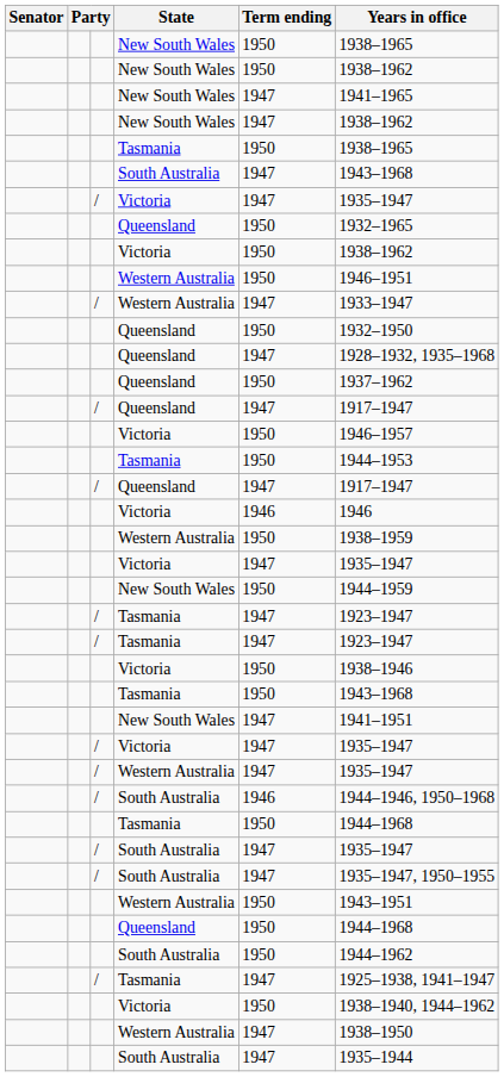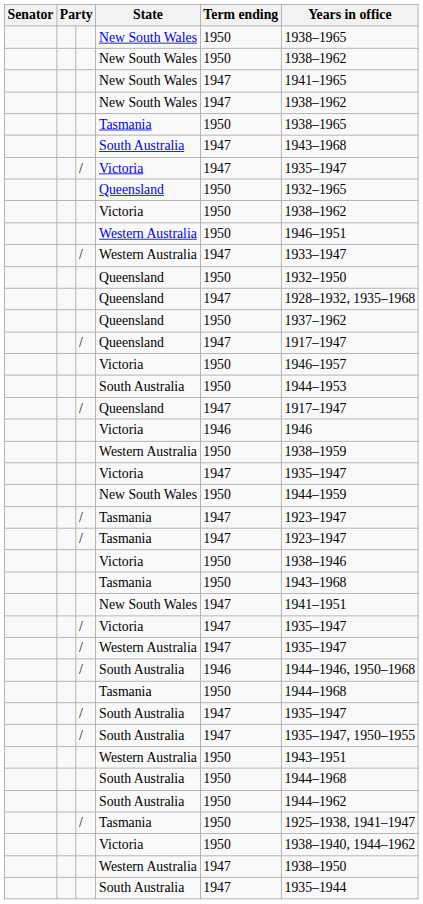row 18 | State: Tasmania -> South Australia
row 36 | State: Queensland -> South Australia
row 38 | Term ending: 1947 -> 1950
